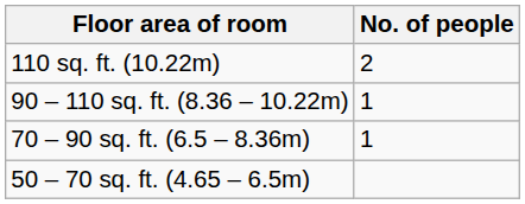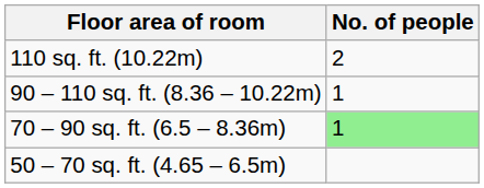70 ‒ 90 sq. ft. (6.5 ‒ 8.36m) | No. of people: no background -> lightgreen background
